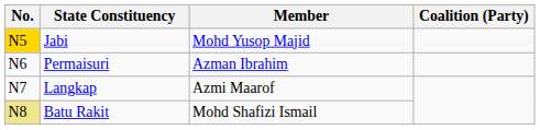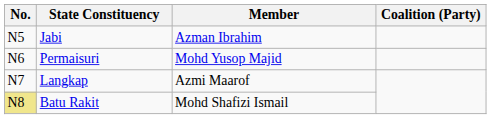Jabi | No.: gold background -> no background
Jabi | Member: Mohd Yusop Majid -> Azman Ibrahim
Permaisuri | Member: Azman Ibrahim -> Mohd Yusop Majid
